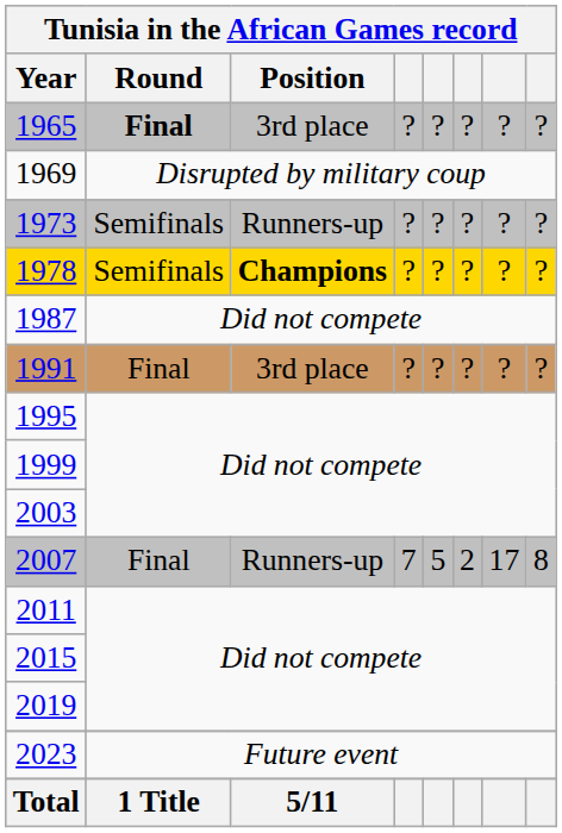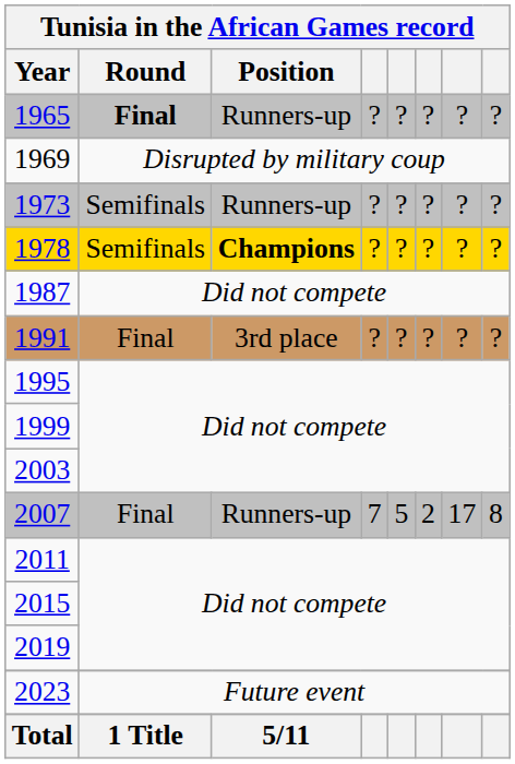1965 | Tunisia in the African Games record / Position: 3rd place -> Runners-up
